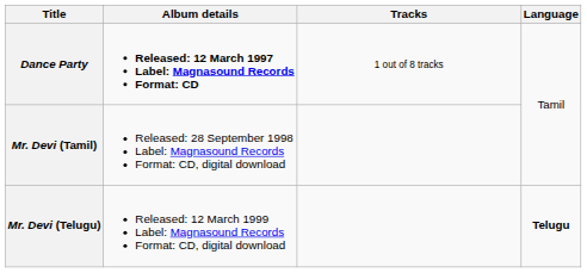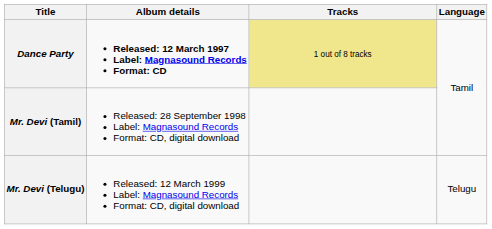Dance Party | Tracks: no background -> khaki background
Mr. Devi (Telugu) | Language: bold -> normal
